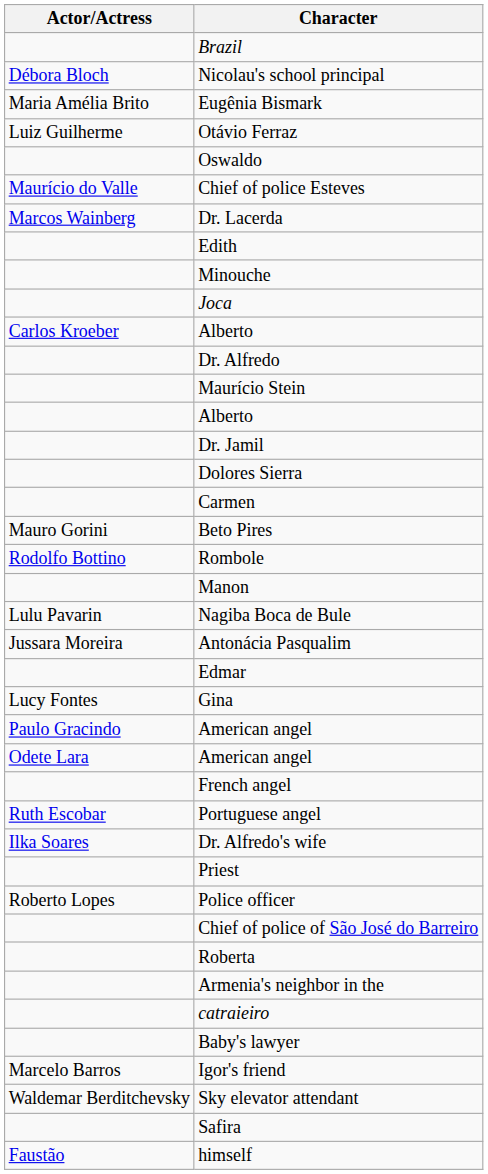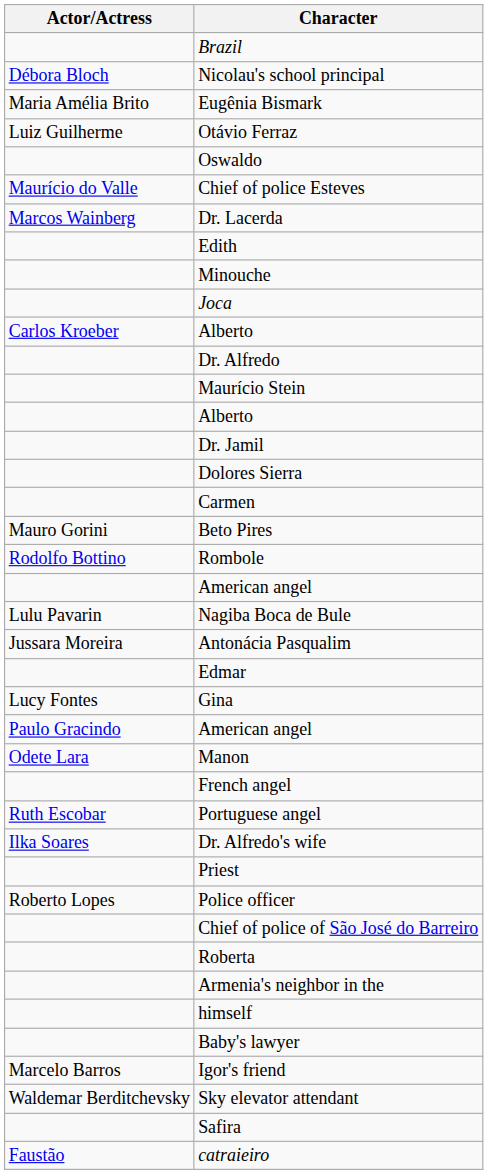row 21 | Character: Manon -> American angel
row 27 | Character: American angel -> Manon
row 36 | Character: catraieiro -> himself
row 41 | Character: himself -> catraieiro
